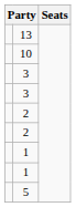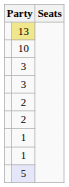13 | column 2: no background -> khaki background
5 | column 2: no background -> lavender background
